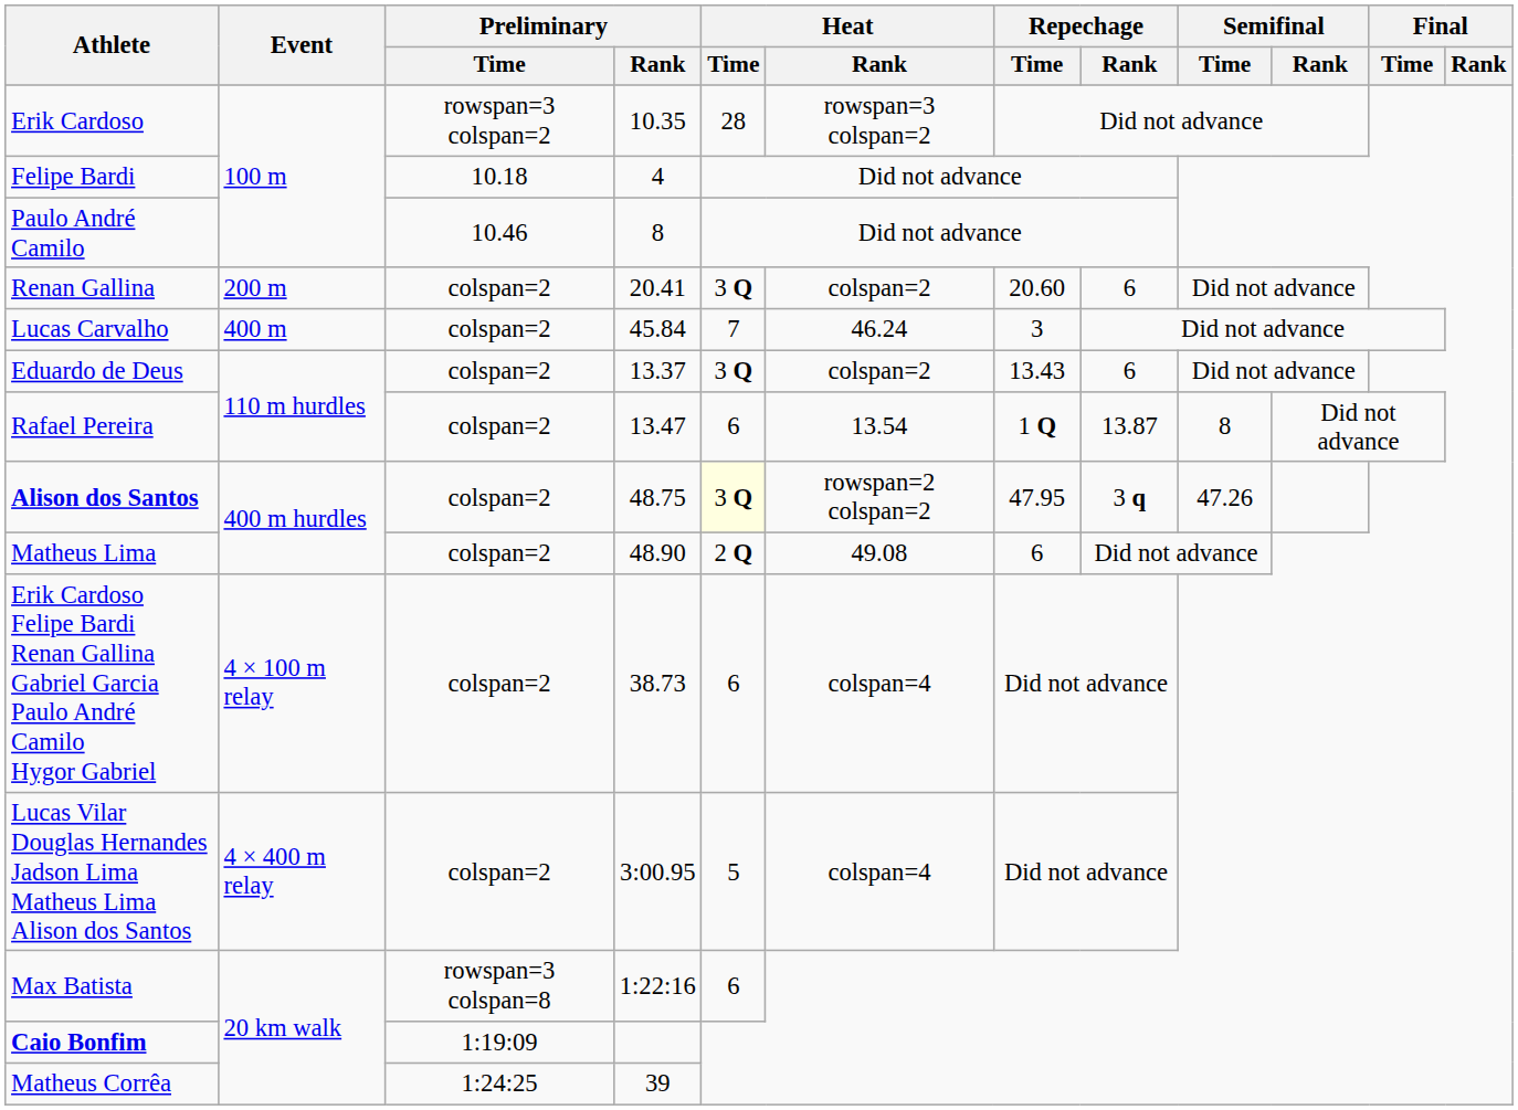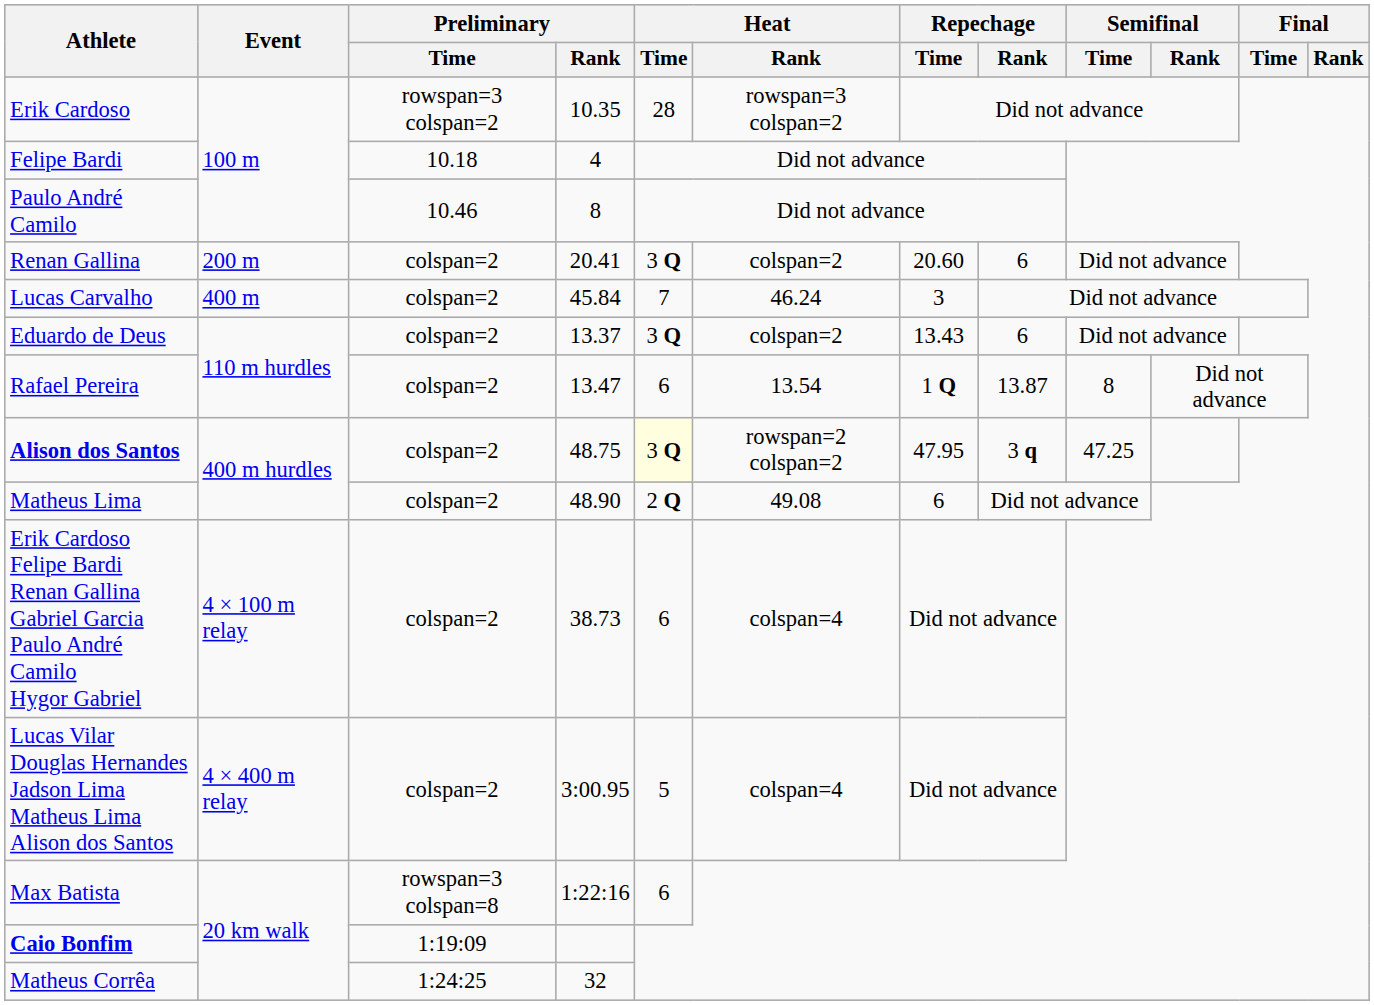Alison dos Santos | Semifinal / Time: 47.26 -> 47.25
Matheus Corrêa | Preliminary / Rank: 39 -> 32
